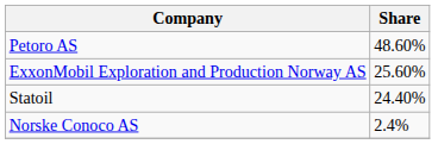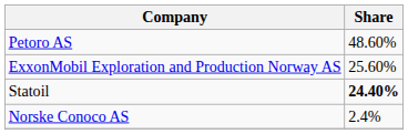Statoil | Share: normal -> bold
